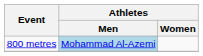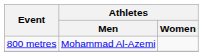800 metres | Athletes / Men: lightblue background -> no background
